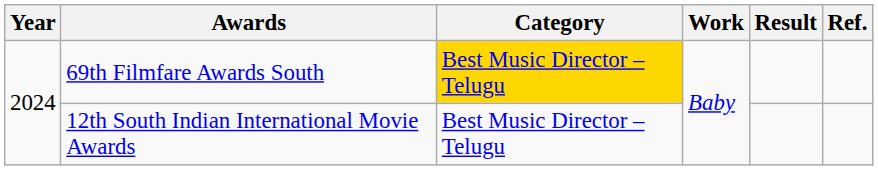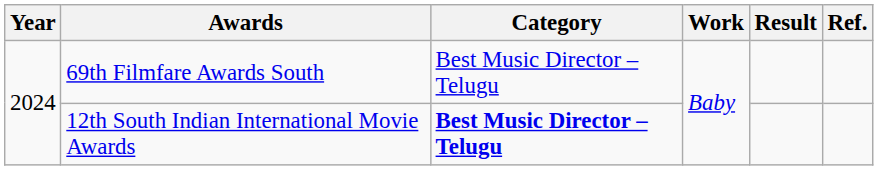69th Filmfare Awards South | Category: gold background -> no background
12th South Indian International Movie Awards | Category: normal -> bold
